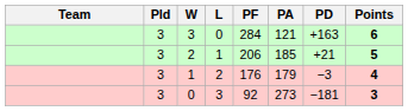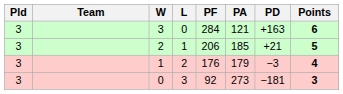columns swapped: Team <-> Pld
